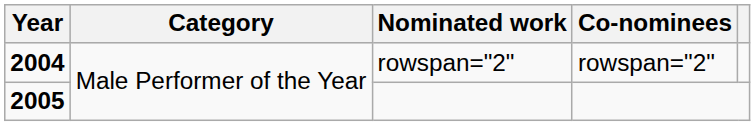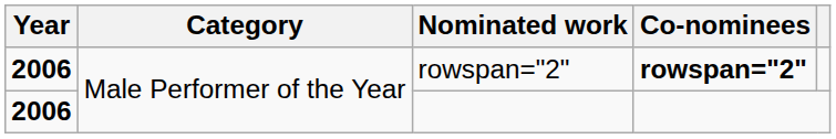row 2 | Year: 2004 -> 2006
row 2 | Co-nominees: normal -> bold
row 3 | Year: 2005 -> 2006
